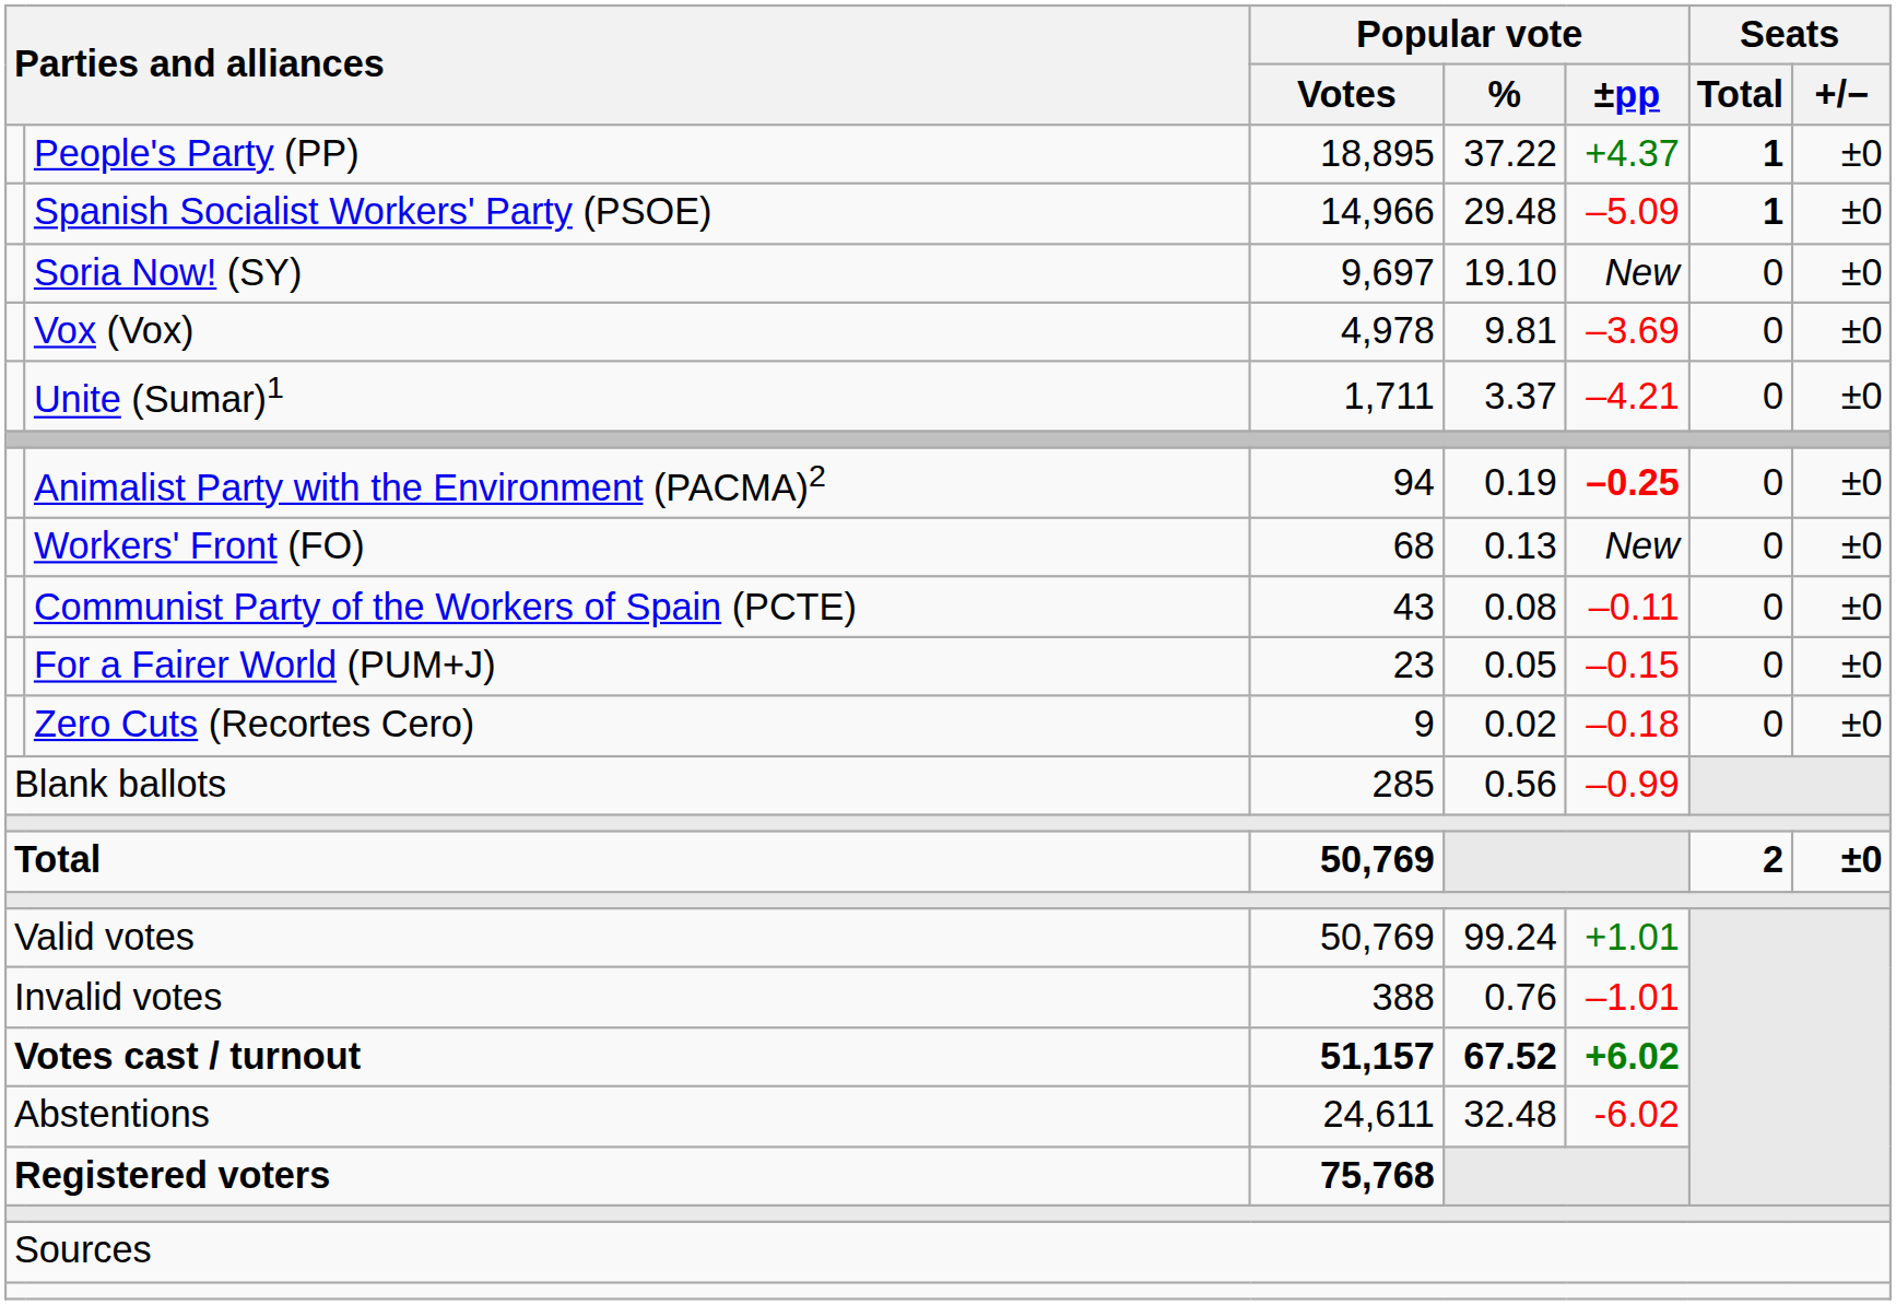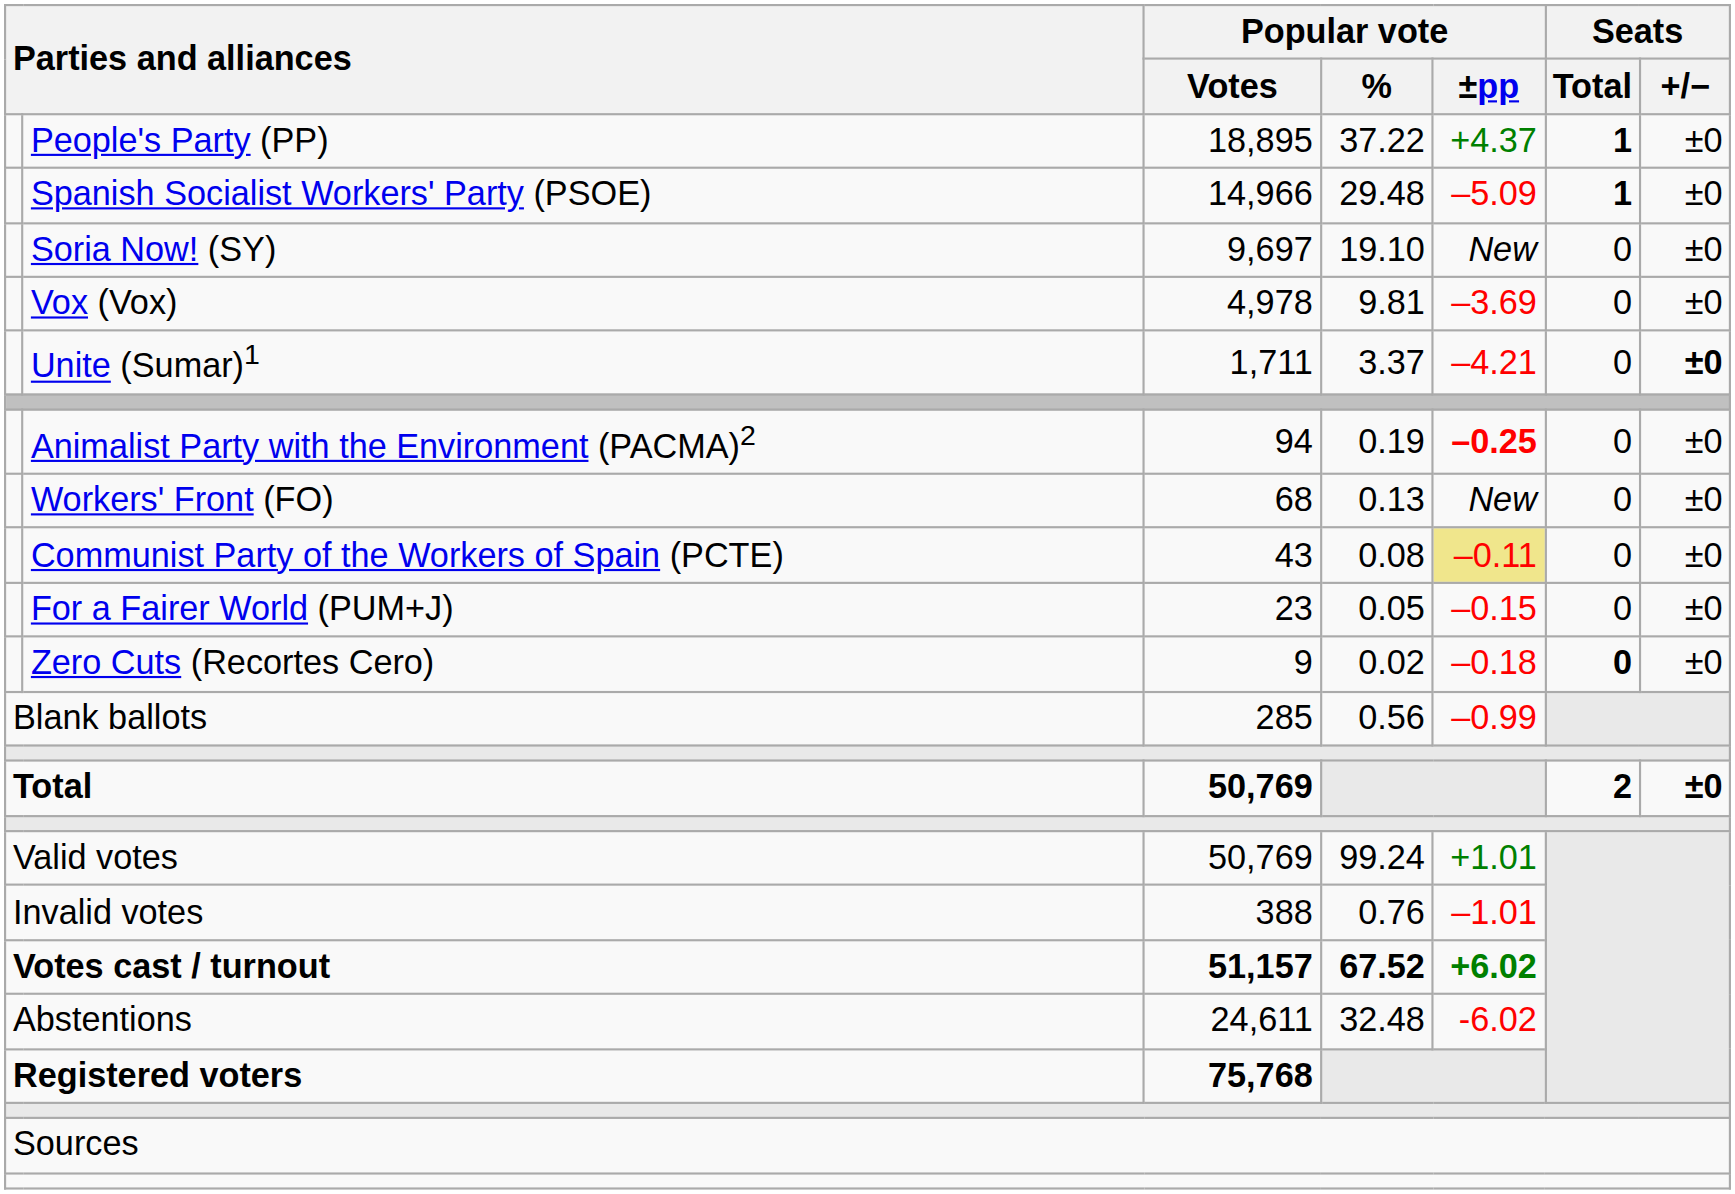Unite (Sumar)1 | Seats / +/−: normal -> bold
Communist Party of the Workers of Spain (PCTE) | Popular vote / ±pp: no background -> khaki background
Zero Cuts (Recortes Cero) | Seats / Total: normal -> bold
